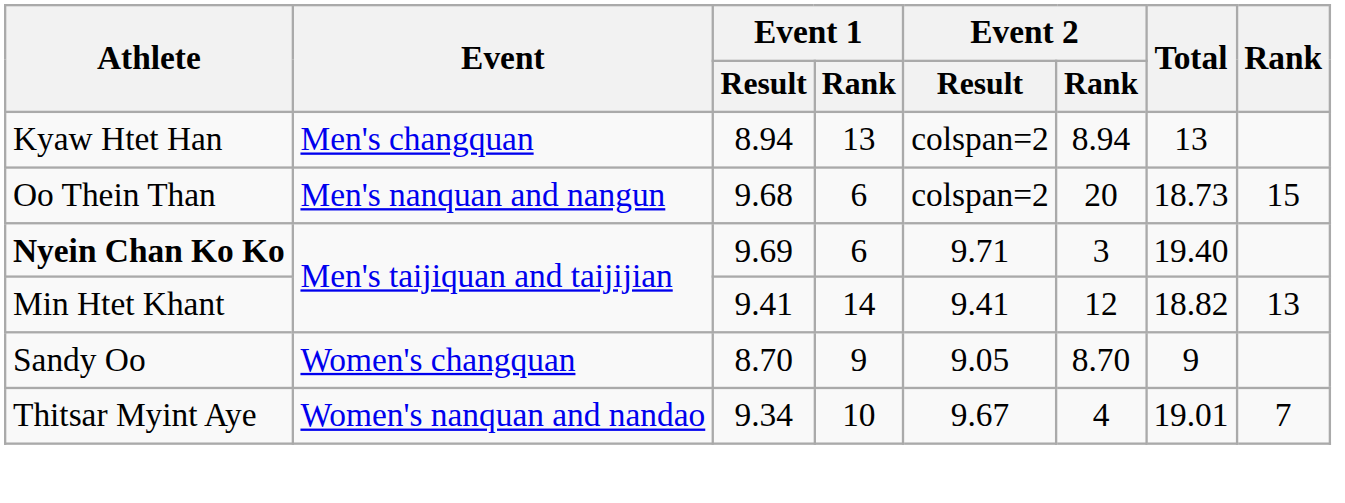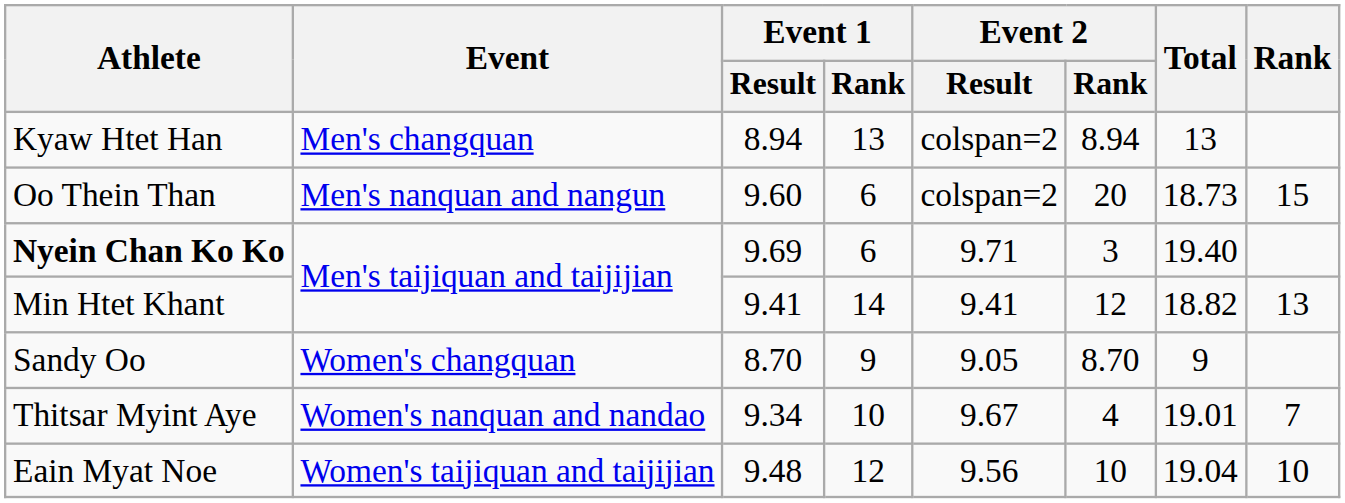Oo Thein Than | Event 1 / Result: 9.68 -> 9.60
+ row: Eain Myat Noe | Women's taijiquan and taijijian | 9.48 | 12 | 9.56 | 10 | 19.04 | 10
